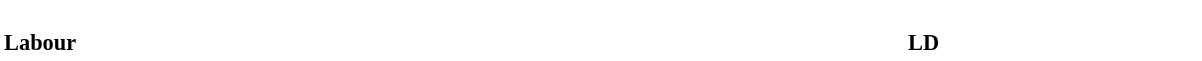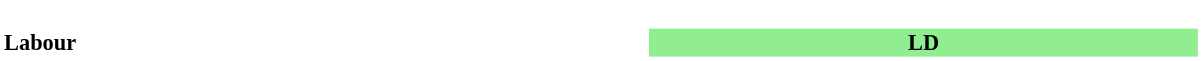Labour | 1: no background -> lightgreen background
